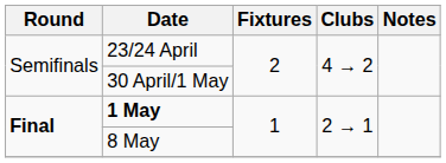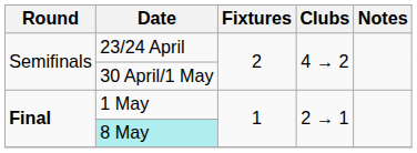1 May | Date: bold -> normal
8 May | Date: no background -> paleturquoise background
